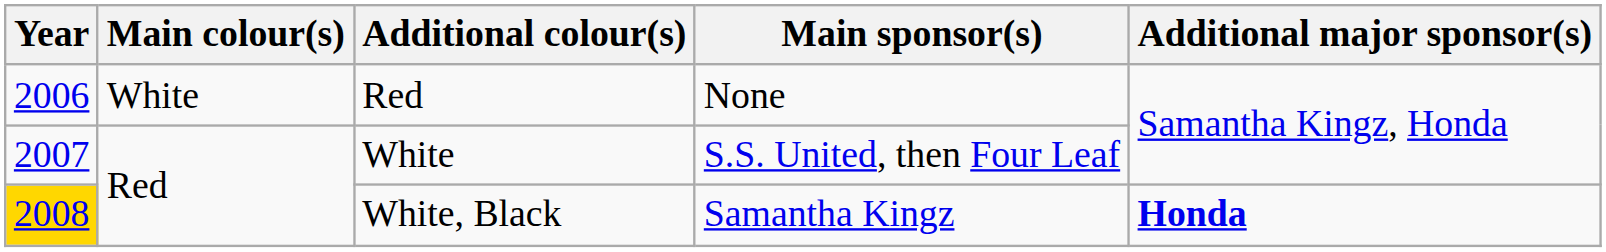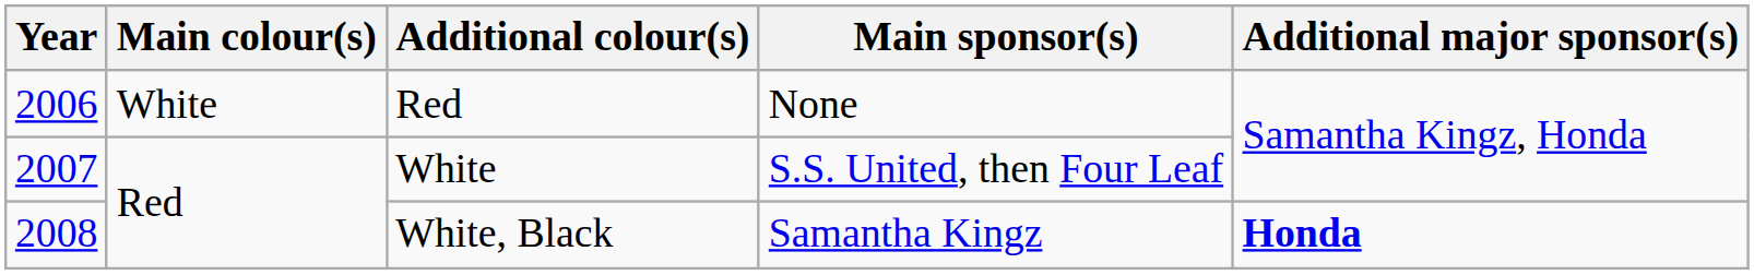White, Black | Year: gold background -> no background
